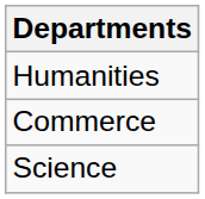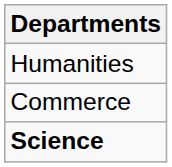row 4 | column 1: normal -> bold
